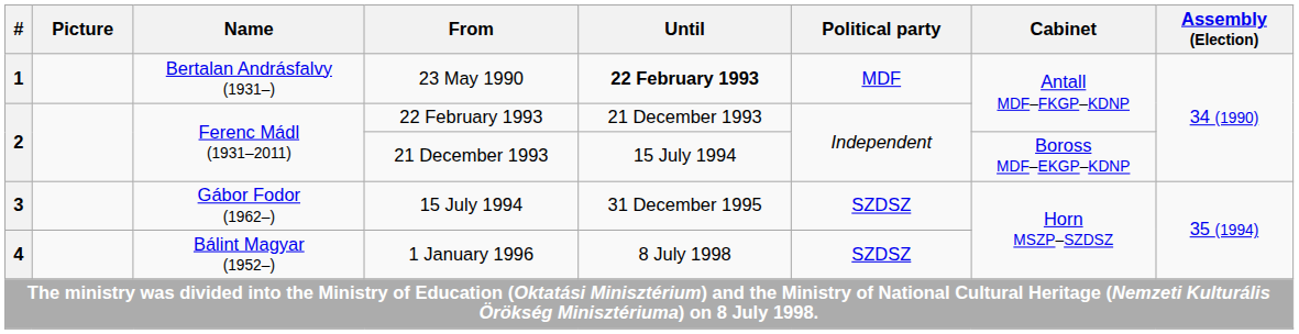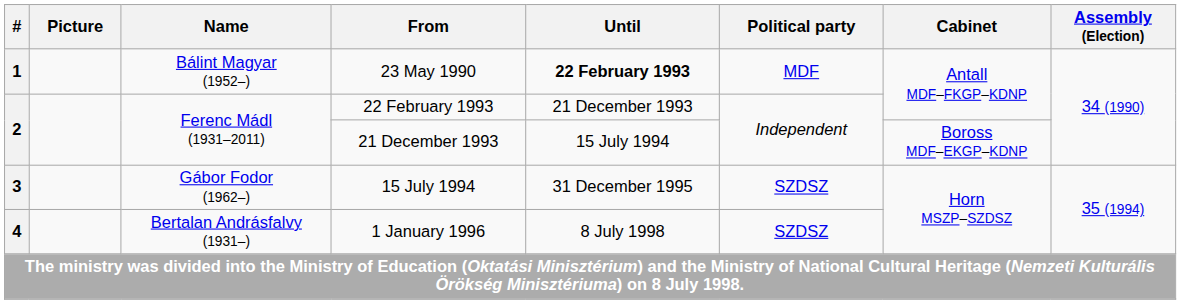23 May 1990 | Name: Bertalan Andrásfalvy (1931–) -> Bálint Magyar (1952–)
1 January 1996 | Name: Bálint Magyar (1952–) -> Bertalan Andrásfalvy (1931–)
